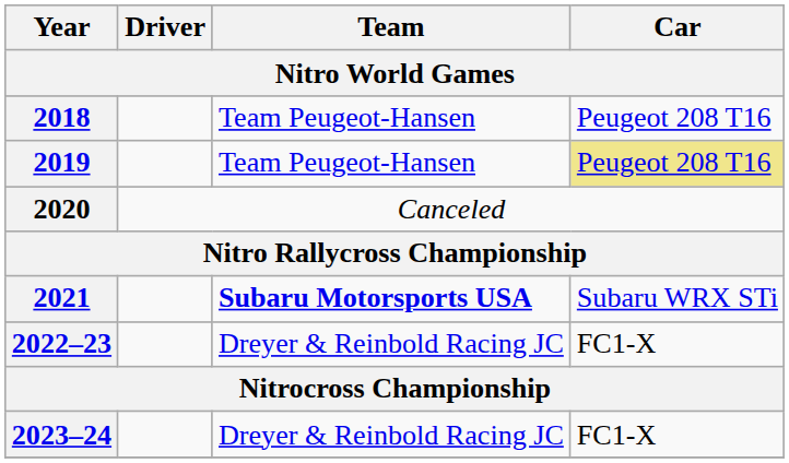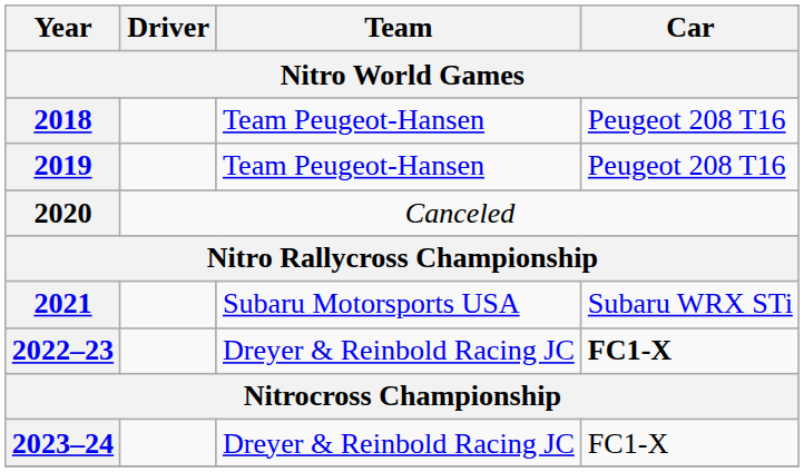2019 | Car: khaki background -> no background
2021 | Team: bold -> normal
2022–23 | Car: normal -> bold
